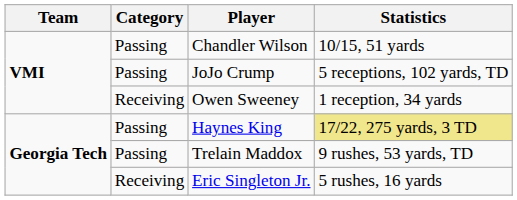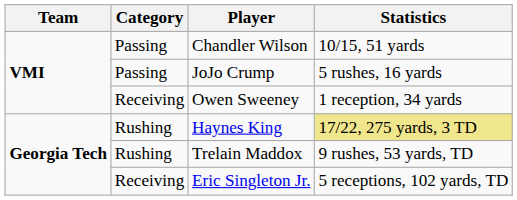JoJo Crump | Statistics: 5 receptions, 102 yards, TD -> 5 rushes, 16 yards
Haynes King | Category: Passing -> Rushing
Trelain Maddox | Category: Passing -> Rushing
Eric Singleton Jr. | Statistics: 5 rushes, 16 yards -> 5 receptions, 102 yards, TD
